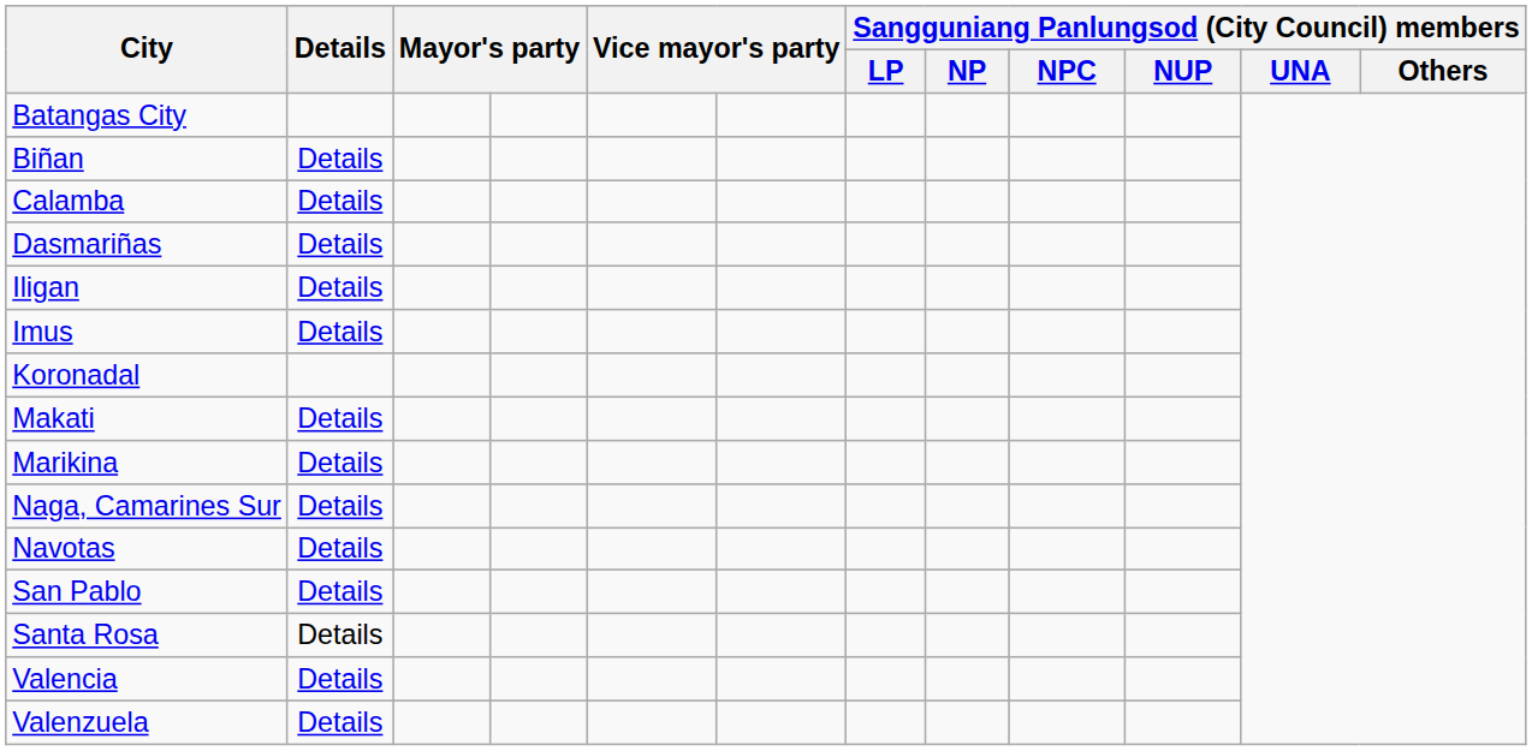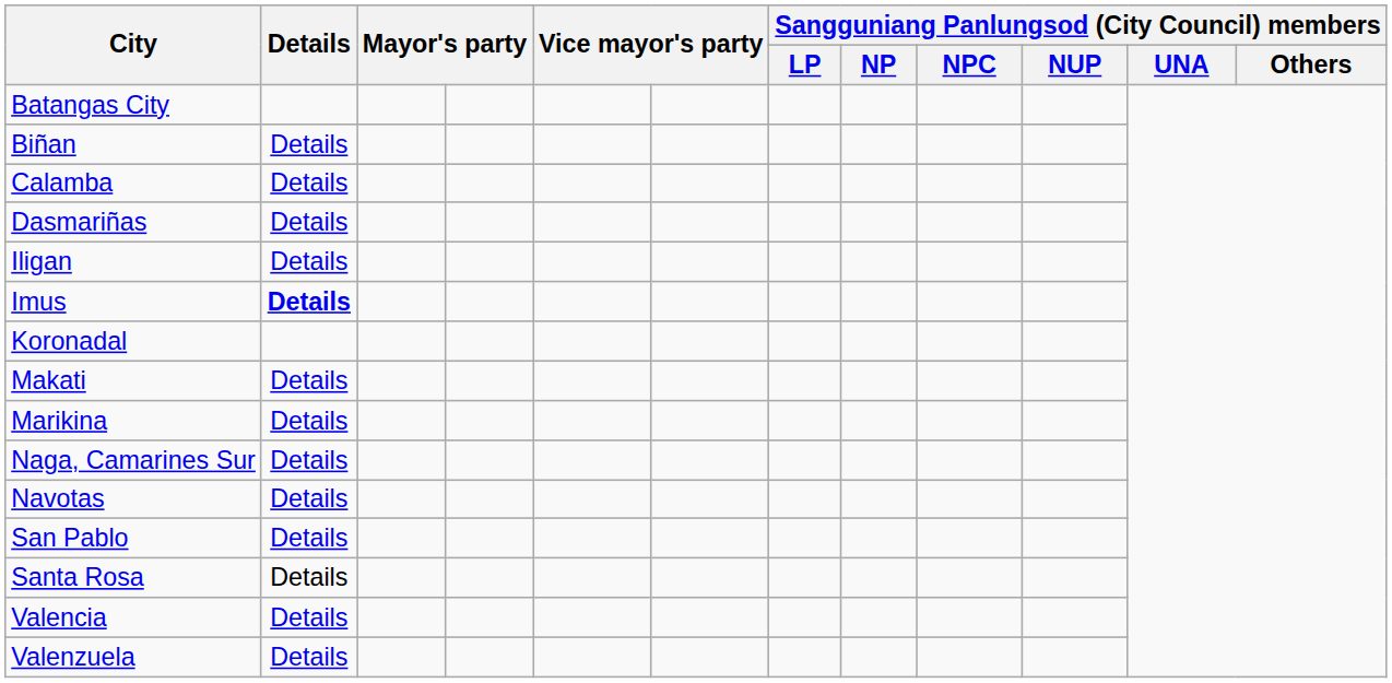Imus | Details: normal -> bold
